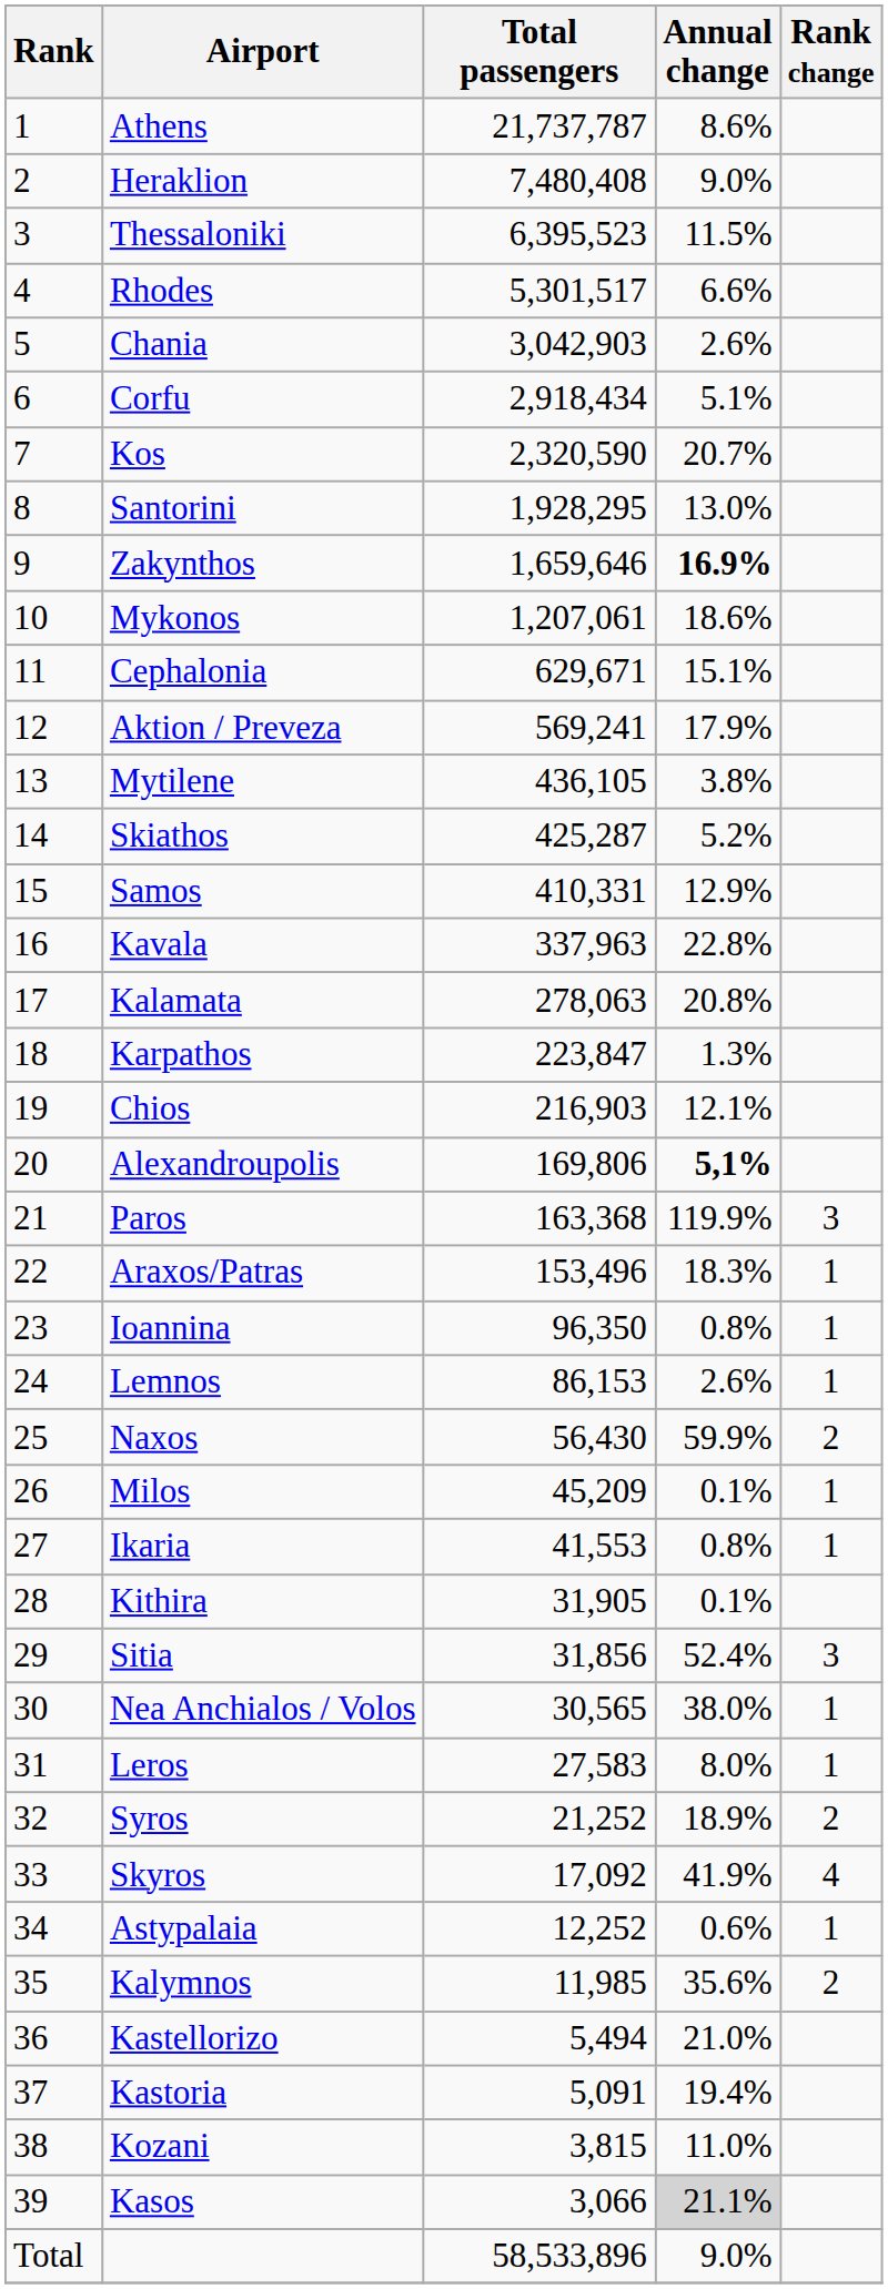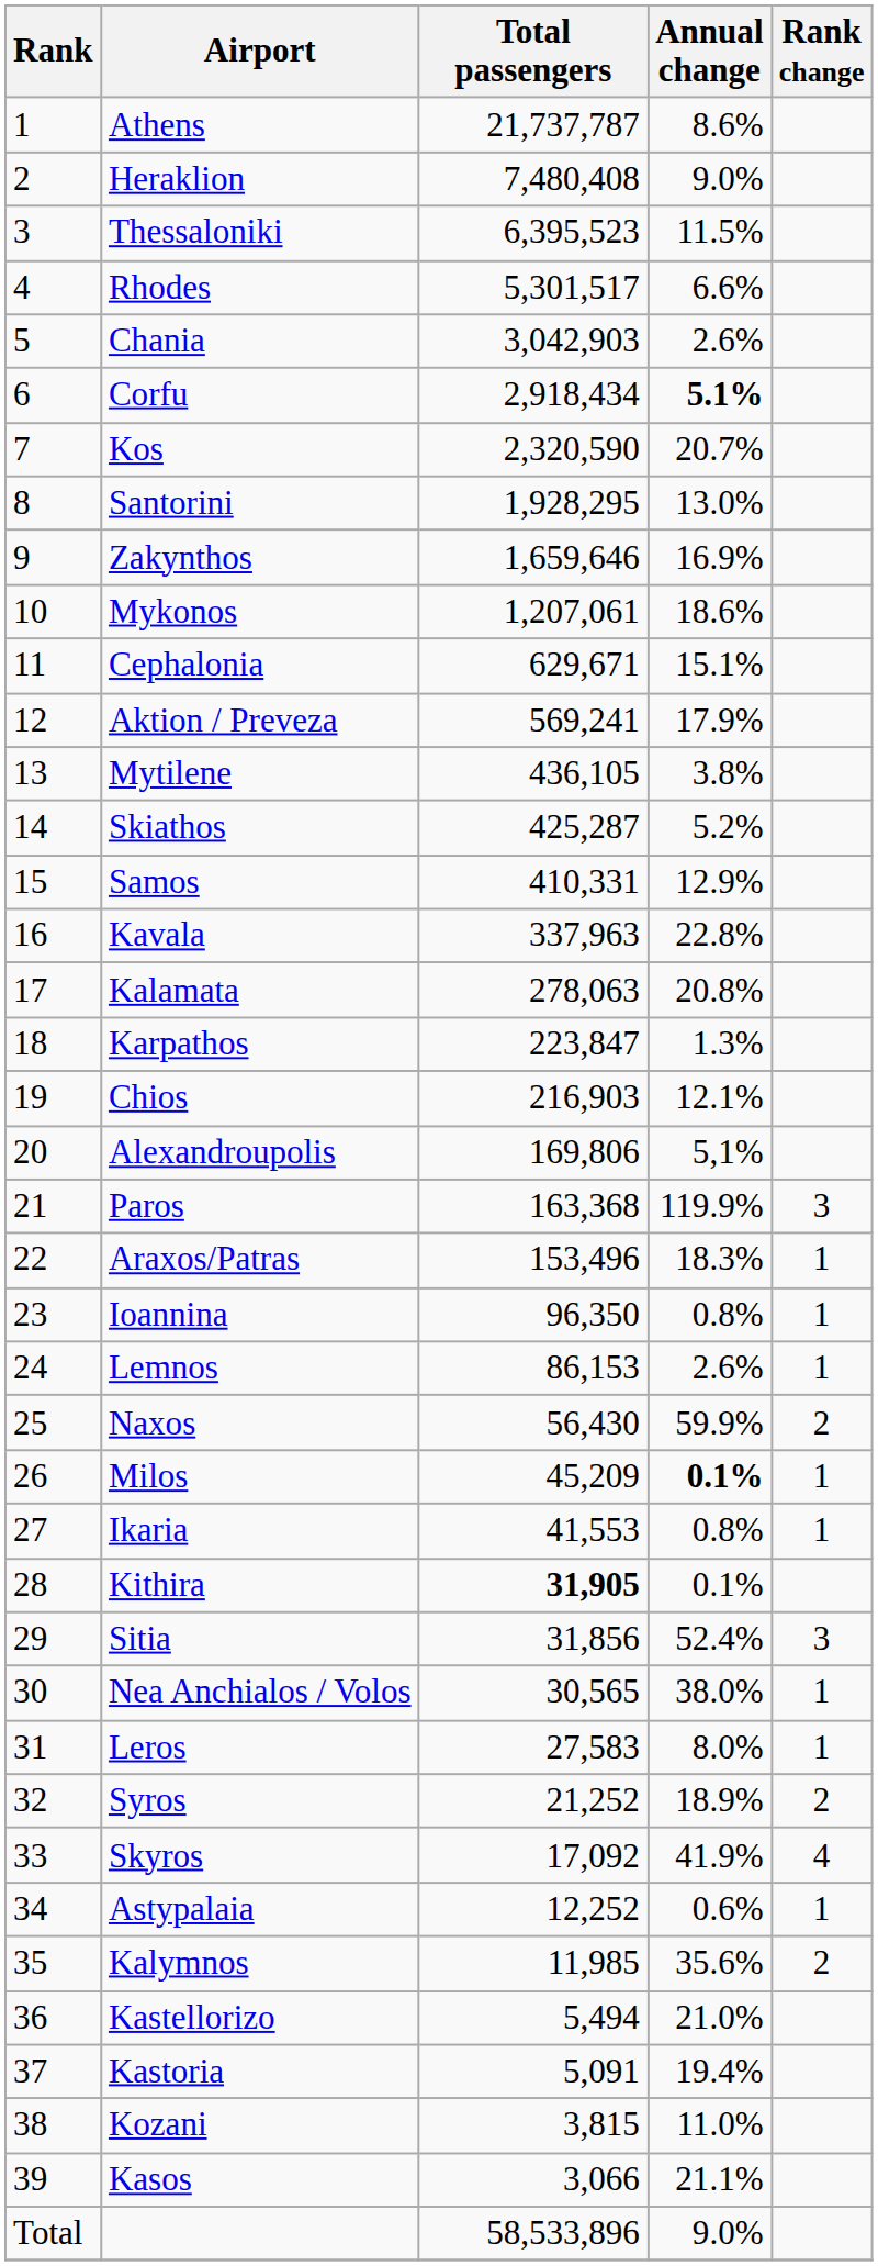Corfu | Annual change: normal -> bold
Zakynthos | Annual change: bold -> normal
Alexandroupolis | Annual change: bold -> normal
Milos | Annual change: normal -> bold
Kithira | Total passengers: normal -> bold
Kasos | Annual change: lightgrey background -> no background
